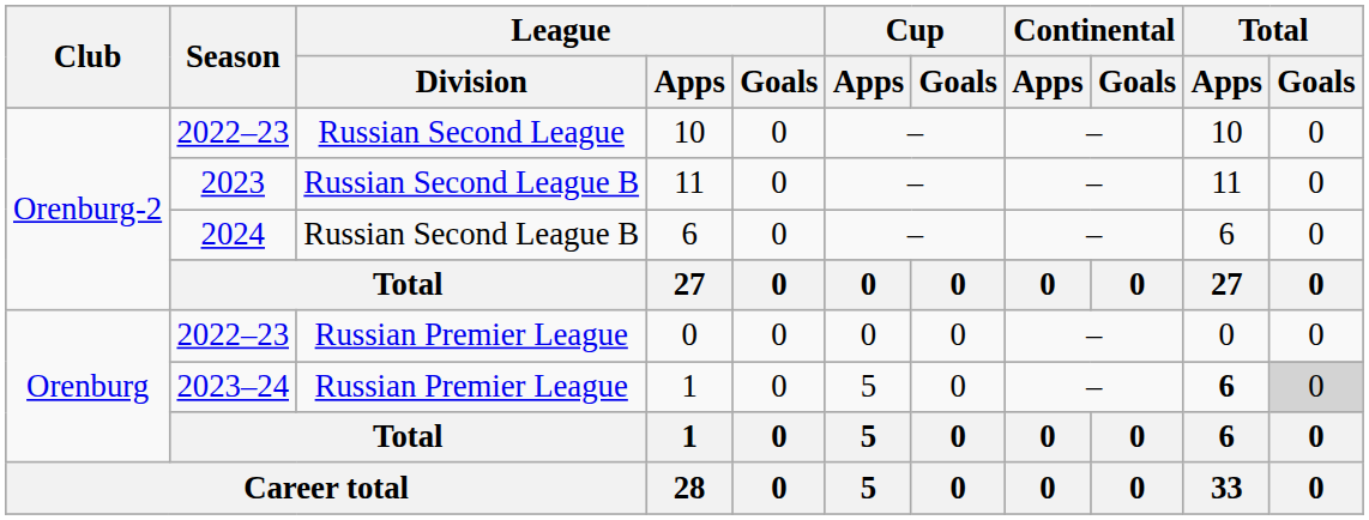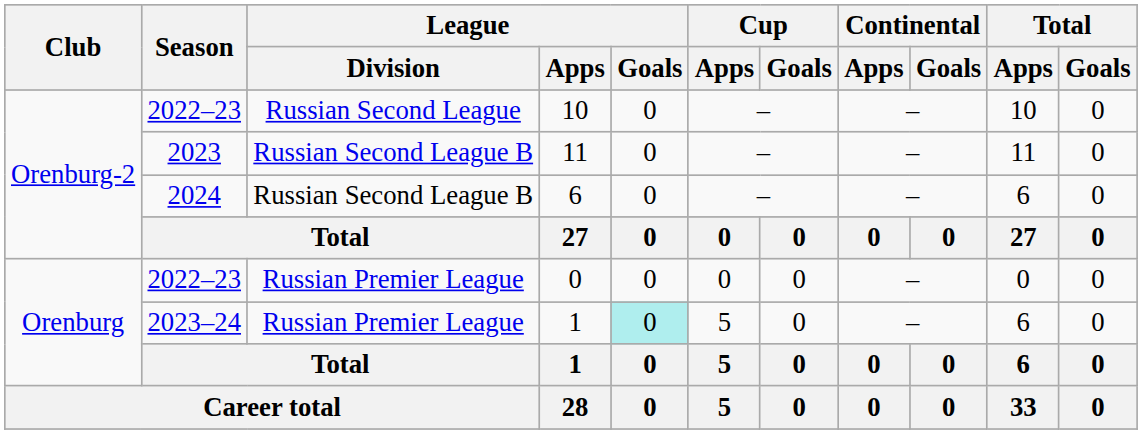2023–24 / 1 | League / Goals: no background -> paleturquoise background
2023–24 / 1 | Total / Apps: bold -> normal
2023–24 / 1 | Total / Goals: lightgrey background -> no background
